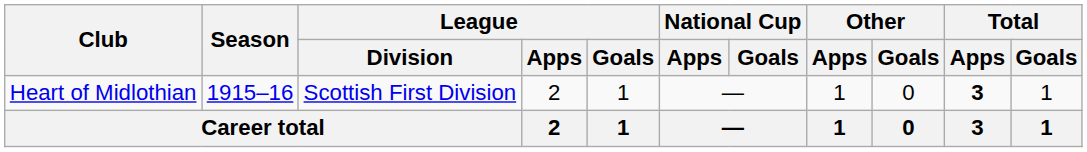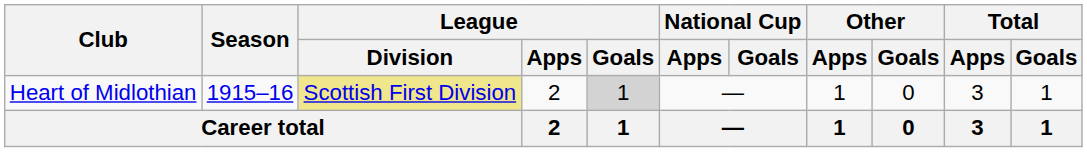Heart of Midlothian | League / Division: no background -> khaki background
Heart of Midlothian | League / Goals: no background -> lightgrey background
Heart of Midlothian | Total / Apps: bold -> normal
